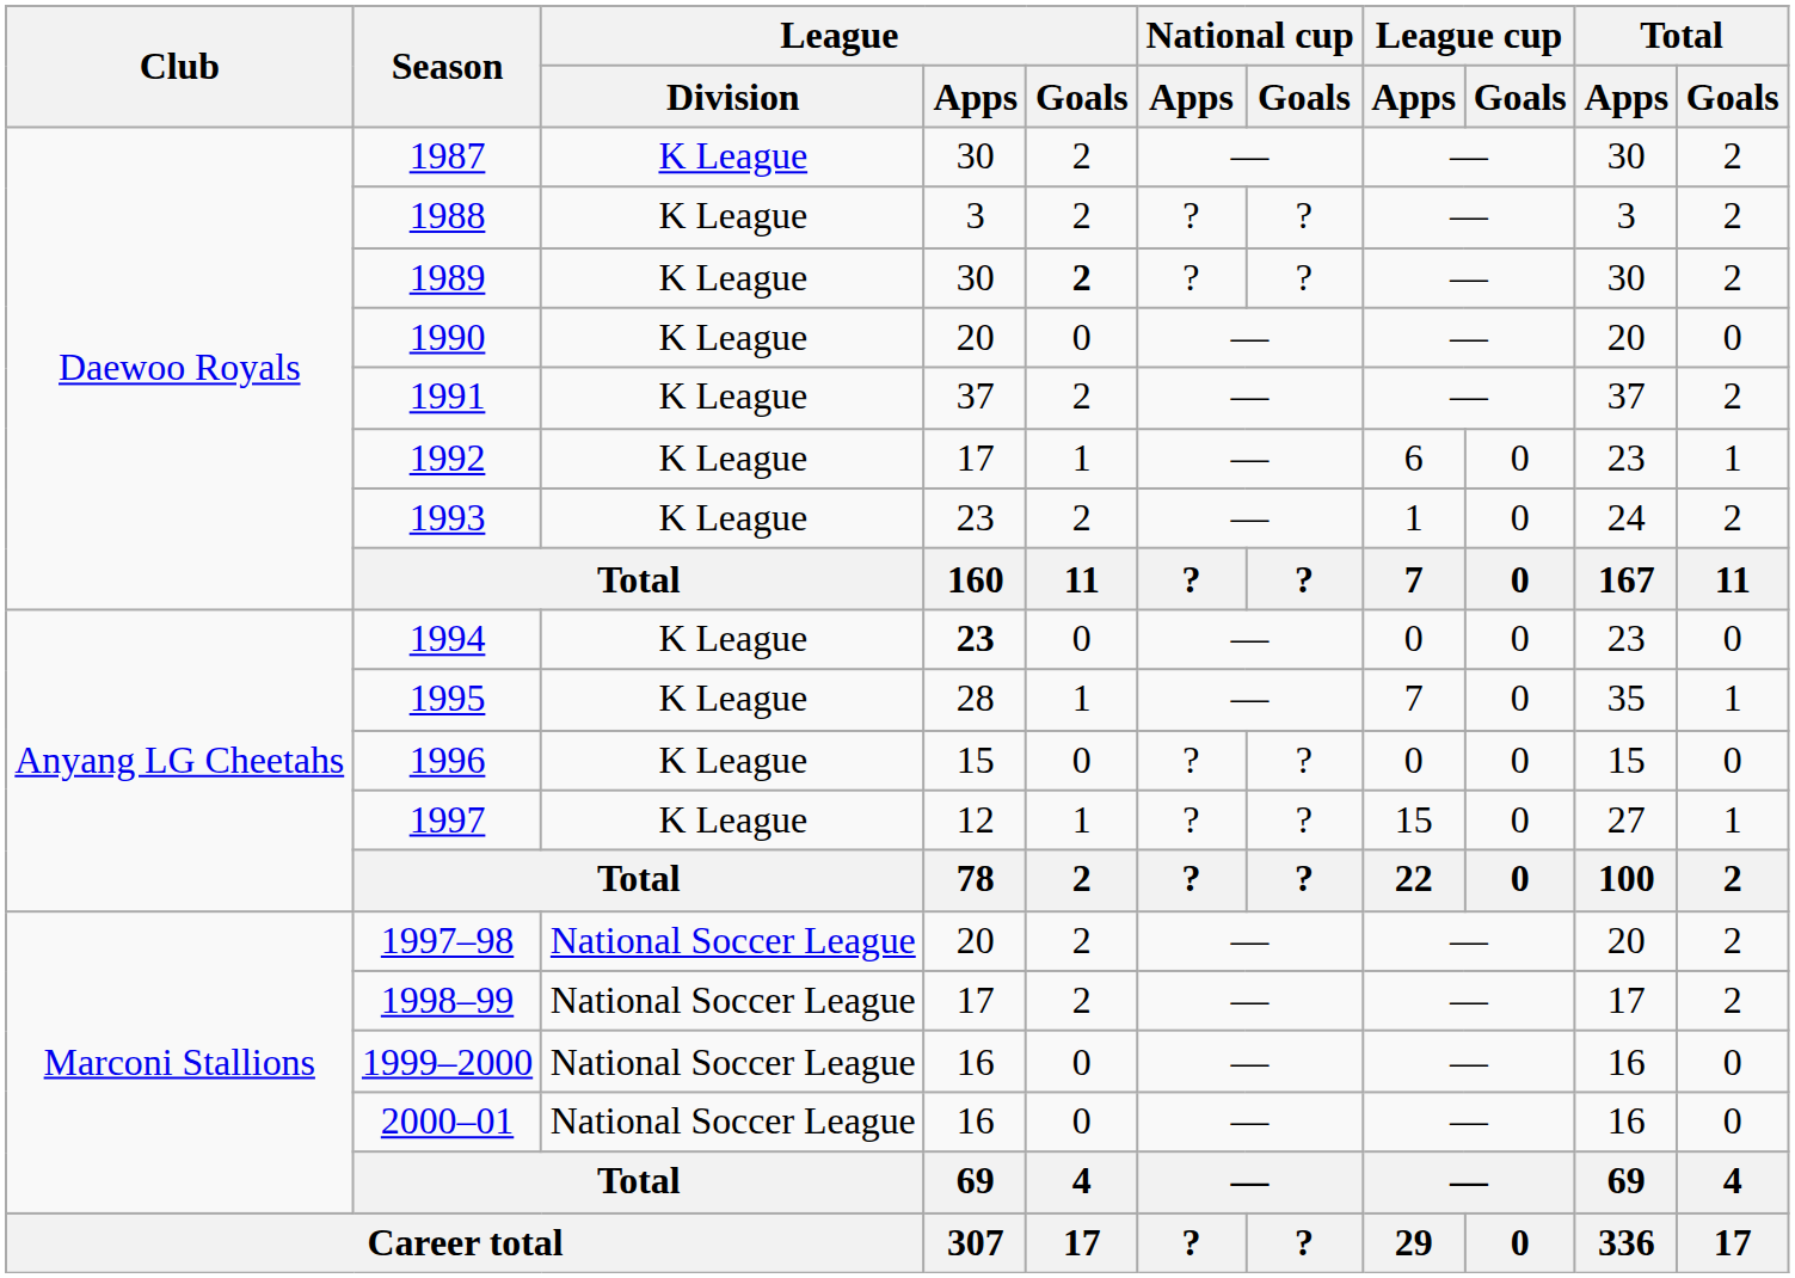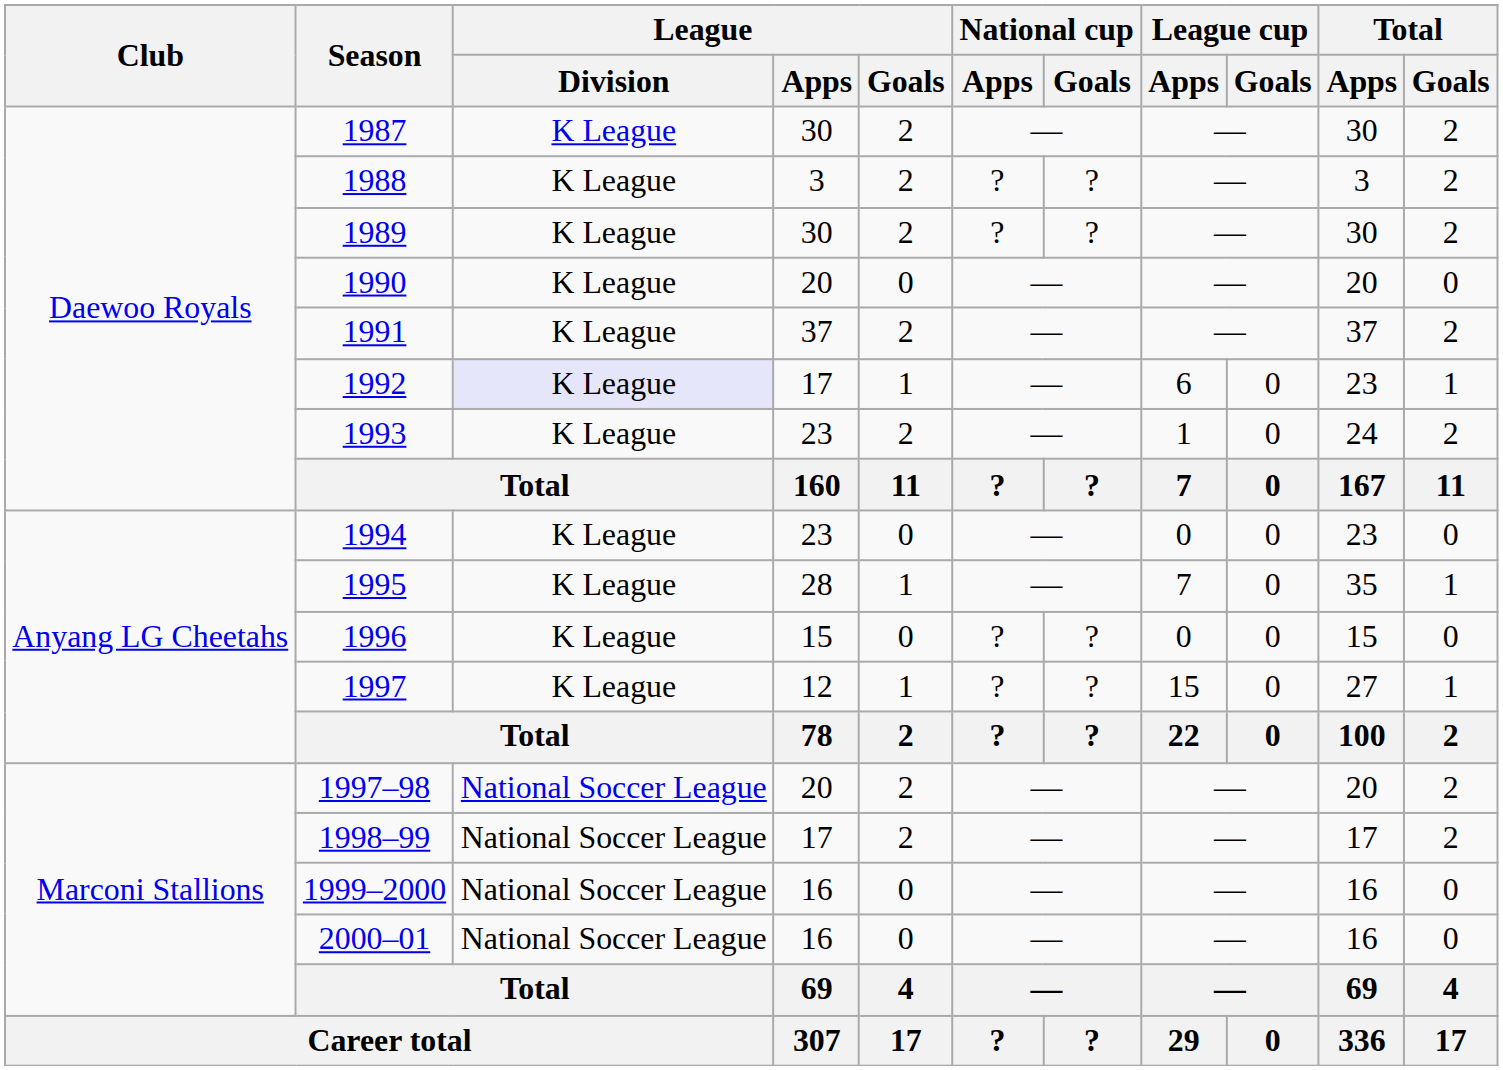1989 | League / Goals: bold -> normal
1992 | League / Division: no background -> lavender background
1994 | League / Apps: bold -> normal
